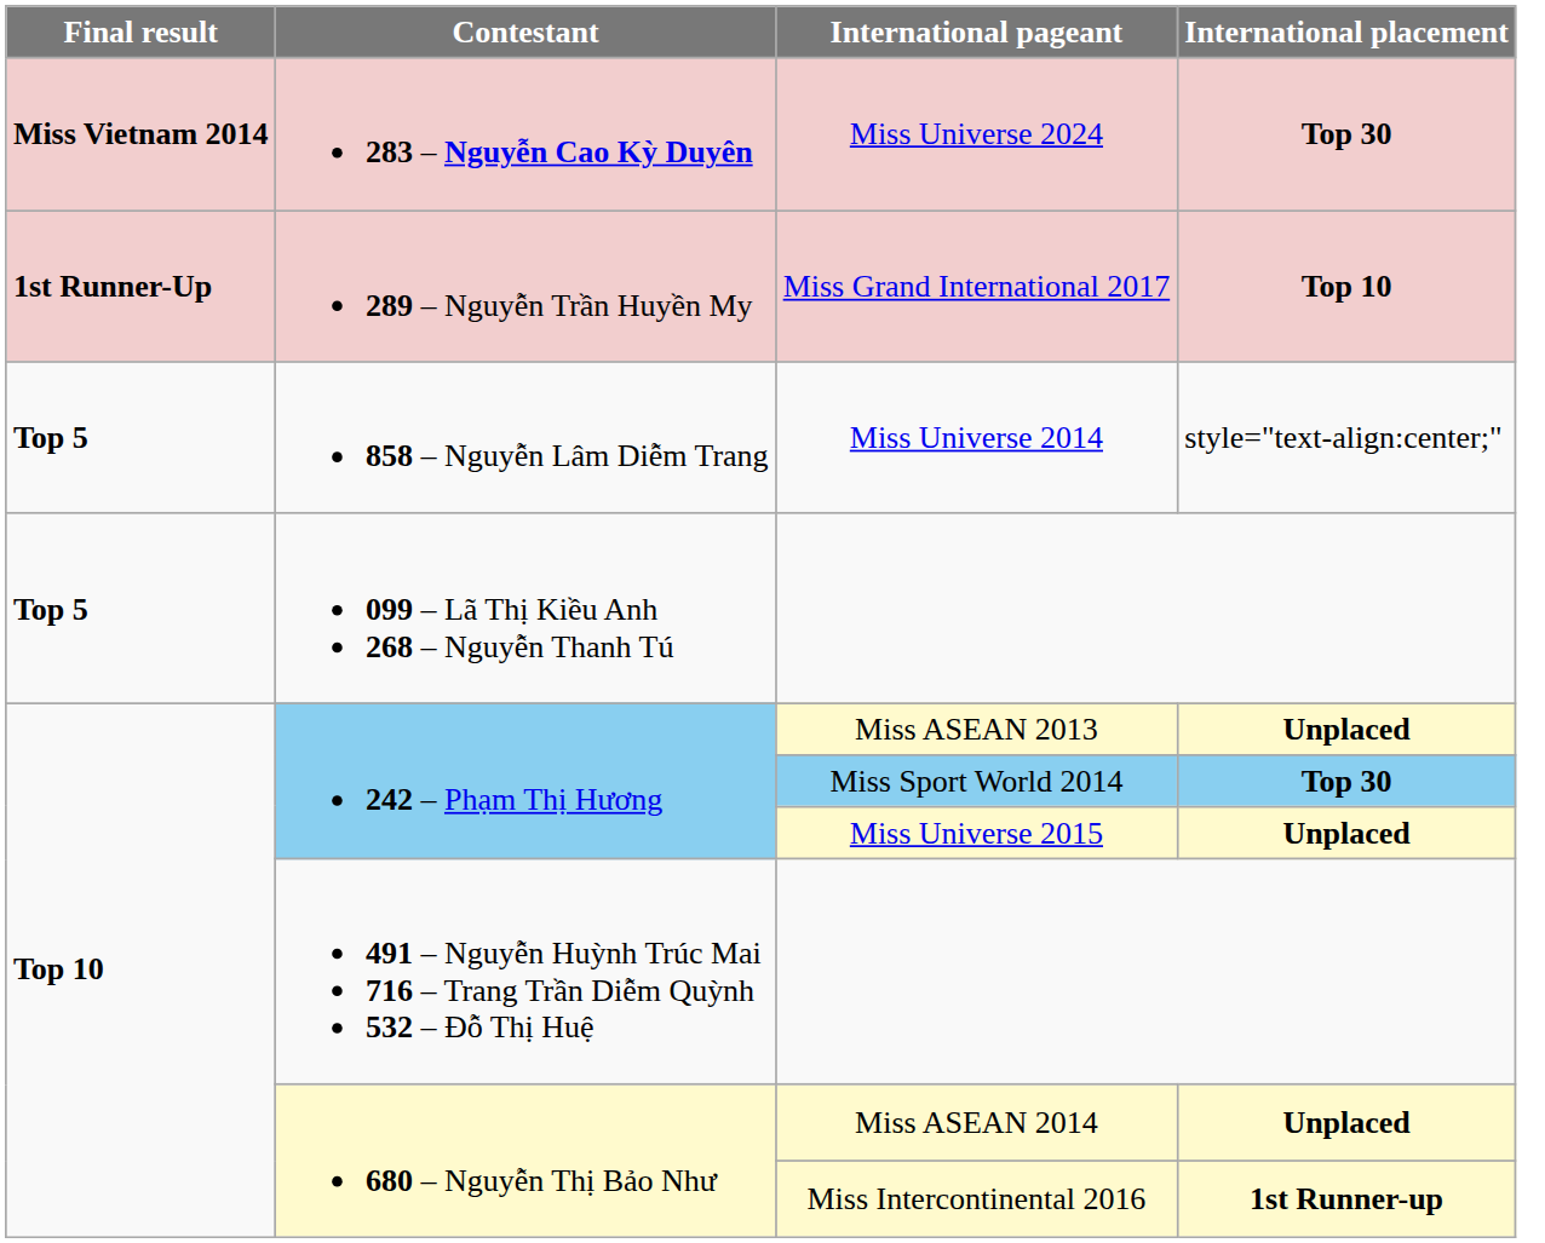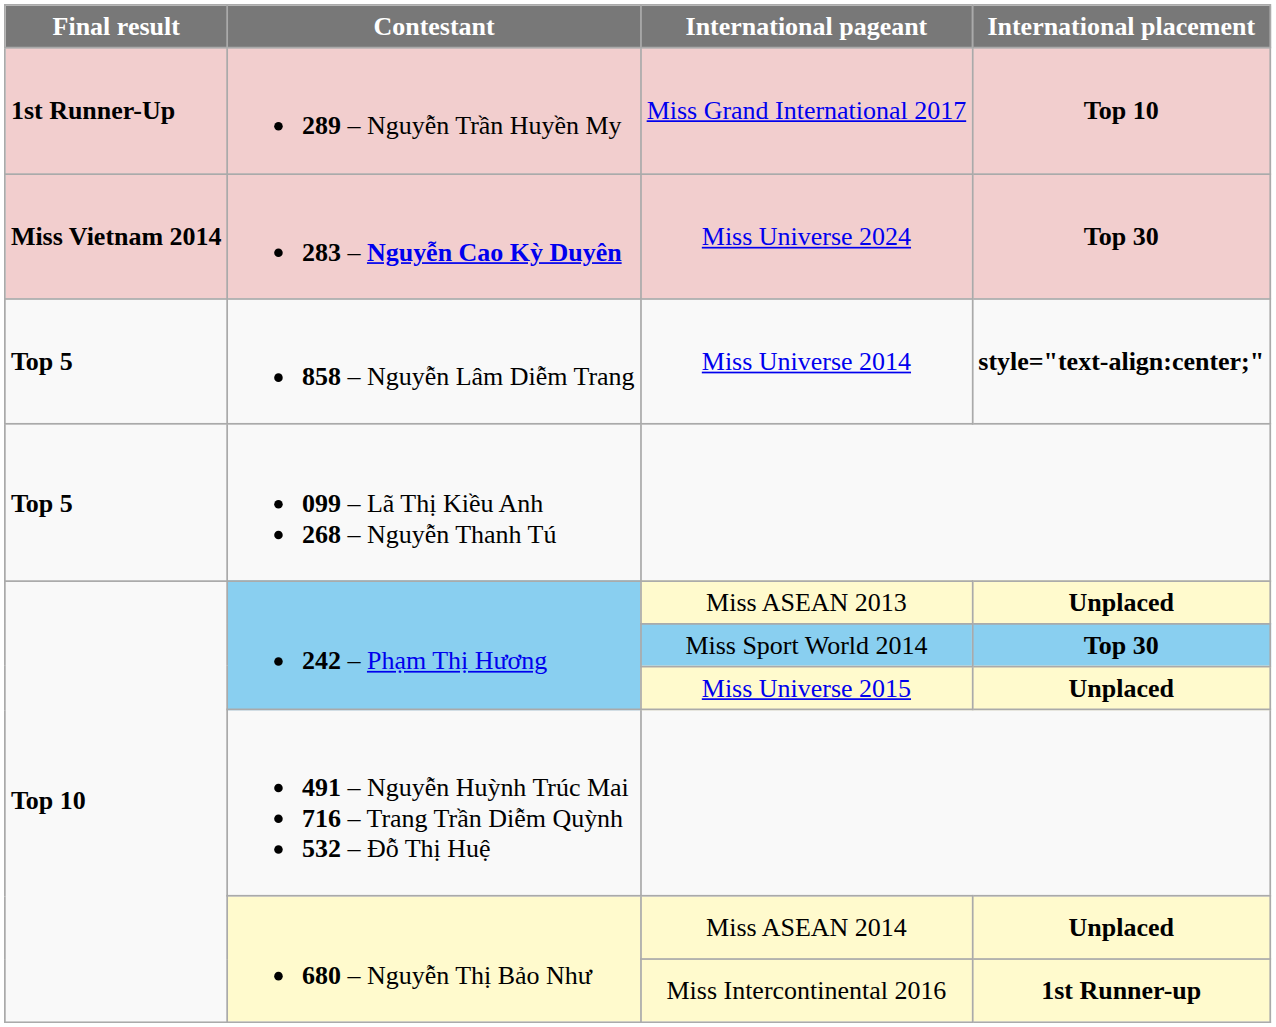rows swapped: Miss Universe 2024 <-> Miss Grand International 2017
Miss Universe 2014 | International placement: normal -> bold
